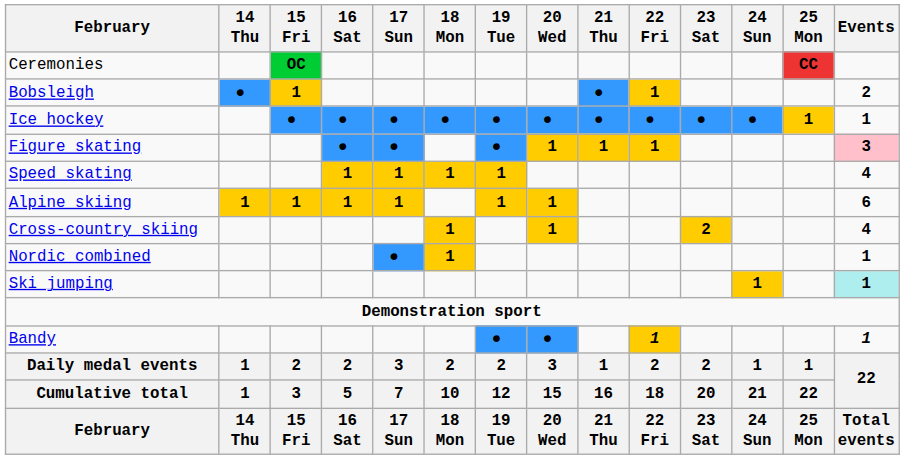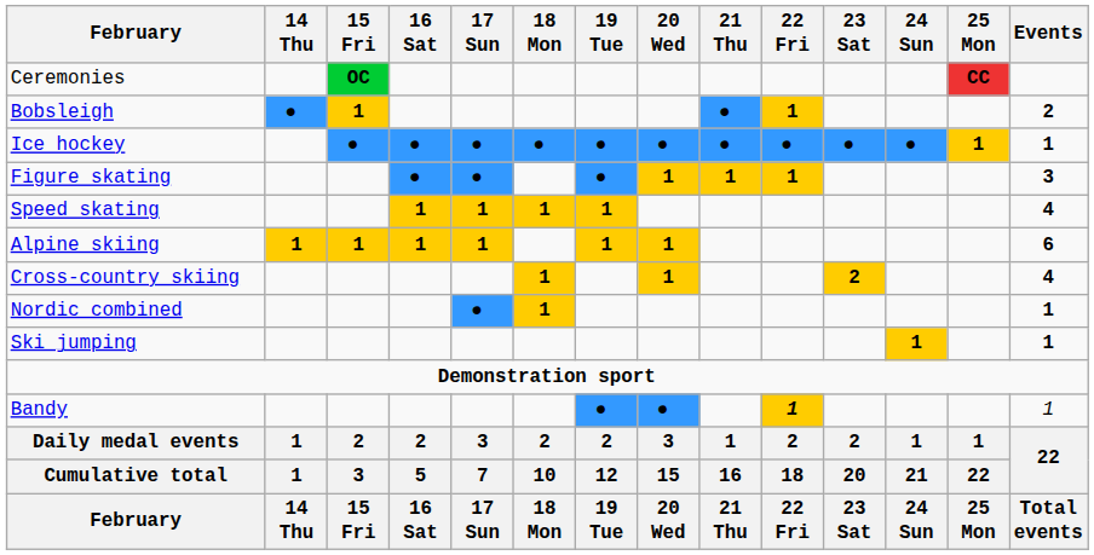Figure skating | Events: pink background -> no background
Ski jumping | Events: paleturquoise background -> no background
Bandy | Events: bold -> normal
